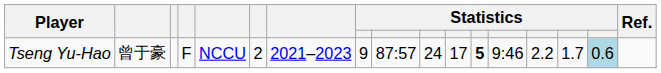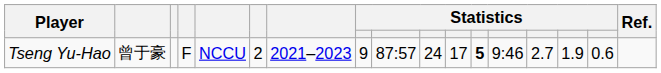Tseng Yu-Hao | column 14: 2.2 -> 2.7
Tseng Yu-Hao | column 15: 1.7 -> 1.9
Tseng Yu-Hao | column 16: lightblue background -> no background
